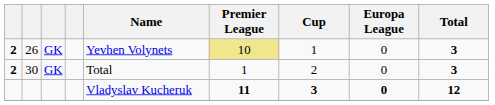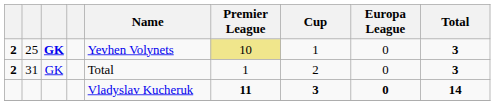row 2 | column 2: 26 -> 25
row 2 | column 3: normal -> bold
row 3 | column 2: 30 -> 31
row 4 | Total: 12 -> 14
